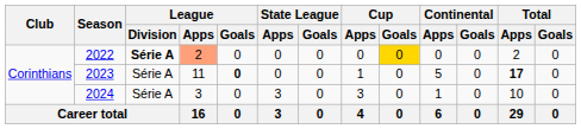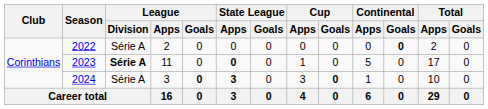2022 | League / Division: bold -> normal
2022 | League / Apps: lightsalmon background -> no background
2022 | Cup / Goals: gold background -> no background
2022 | Continental / Goals: normal -> bold
2023 | League / Division: normal -> bold
2023 | League / Goals: bold -> normal
2023 | State League / Apps: normal -> bold
2023 | Total / Apps: bold -> normal
2024 | League / Goals: normal -> bold
2024 | State League / Apps: normal -> bold
2024 | Cup / Goals: normal -> bold
